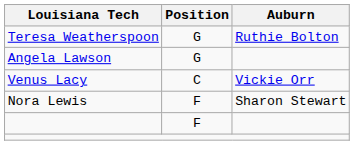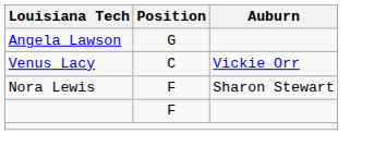- row: Teresa Weatherspoon | G | Ruthie Bolton
